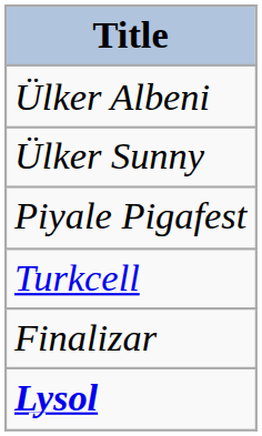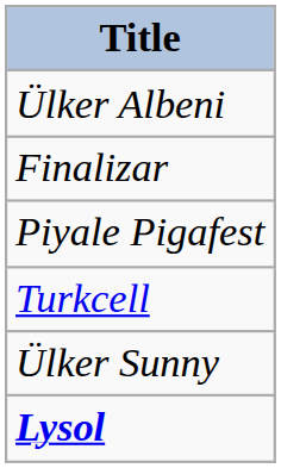row 3 | column 1: Ülker Sunny -> Finalizar
row 6 | column 1: Finalizar -> Ülker Sunny
